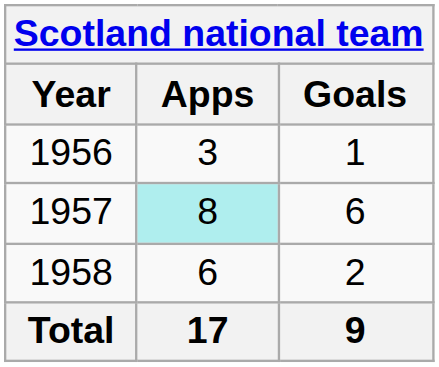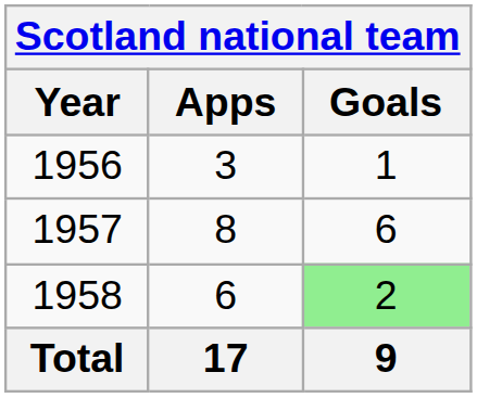1957 | Apps: paleturquoise background -> no background
1958 | Goals: no background -> lightgreen background
